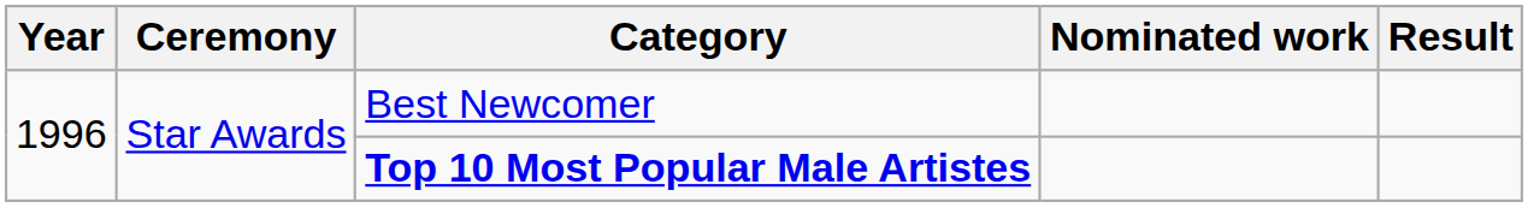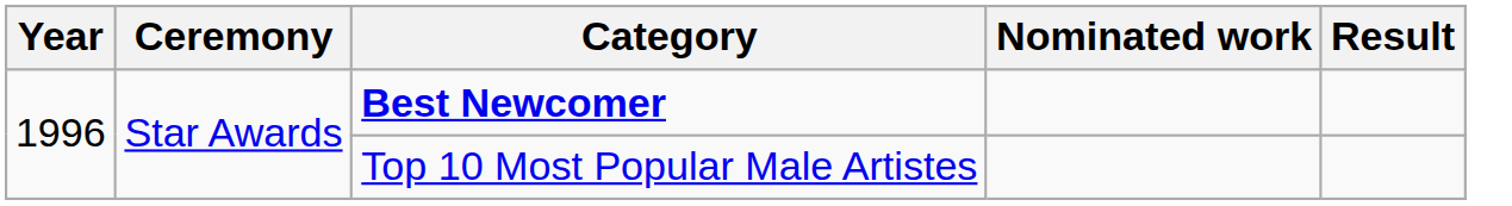Best Newcomer | Category: normal -> bold
Top 10 Most Popular Male Artistes | Category: bold -> normal
